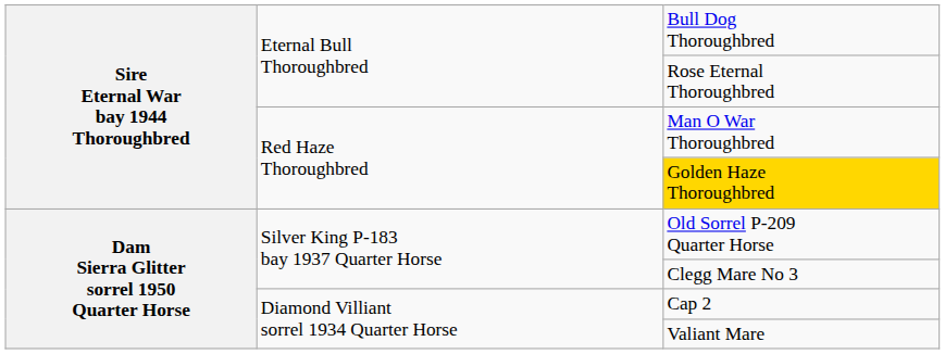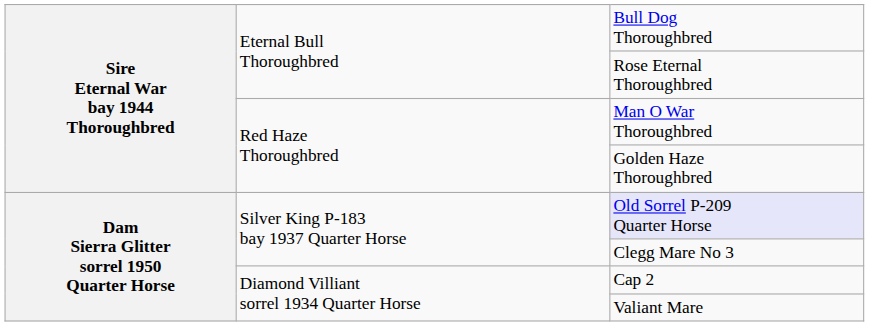Golden Haze Thoroughbred | column 3: gold background -> no background
Old Sorrel P-209 Quarter Horse | column 3: no background -> lavender background
